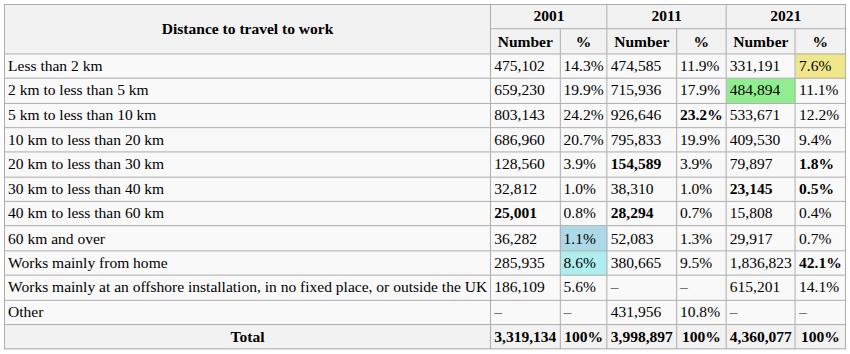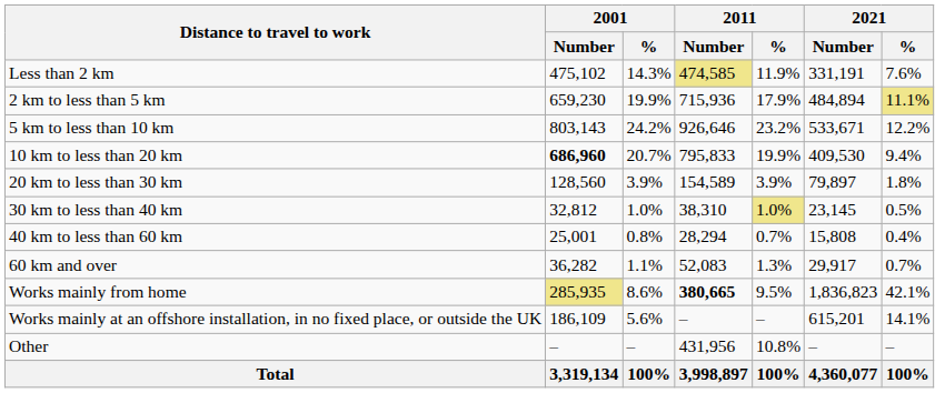Less than 2 km | 2011 / Number: no background -> khaki background
Less than 2 km | 2021 / %: khaki background -> no background
2 km to less than 5 km | 2021 / Number: lightgreen background -> no background
2 km to less than 5 km | 2021 / %: no background -> khaki background
5 km to less than 10 km | 2011 / %: bold -> normal
10 km to less than 20 km | 2001 / Number: normal -> bold
20 km to less than 30 km | 2011 / Number: bold -> normal
20 km to less than 30 km | 2021 / %: bold -> normal
30 km to less than 40 km | 2011 / %: no background -> khaki background
30 km to less than 40 km | 2021 / Number: bold -> normal
30 km to less than 40 km | 2021 / %: bold -> normal
40 km to less than 60 km | 2001 / Number: bold -> normal
40 km to less than 60 km | 2011 / Number: bold -> normal
60 km and over | 2001 / %: lightblue background -> no background
Works mainly from home | 2001 / Number: no background -> khaki background
Works mainly from home | 2001 / %: paleturquoise background -> no background
Works mainly from home | 2011 / Number: normal -> bold
Works mainly from home | 2021 / %: bold -> normal
